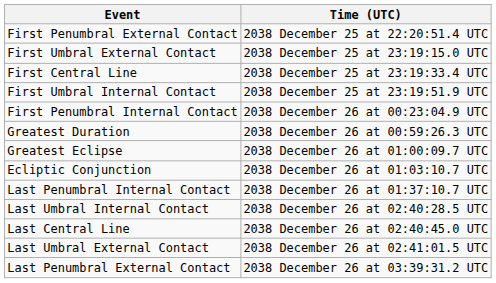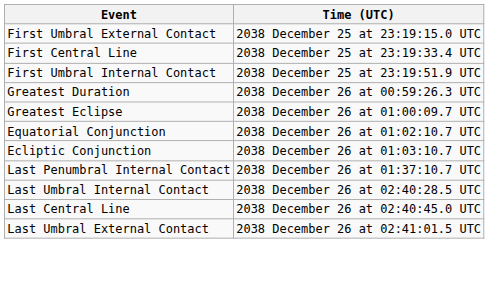- row: First Penumbral External Contact | 2038 December 25 at 22:20:51.4 UTC
- row: First Penumbral Internal Contact | 2038 December 26 at 00:23:04.9 UTC
+ row: Equatorial Conjunction | 2038 December 26 at 01:02:10.7 UTC
- row: Last Penumbral External Contact | 2038 December 26 at 03:39:31.2 UTC
